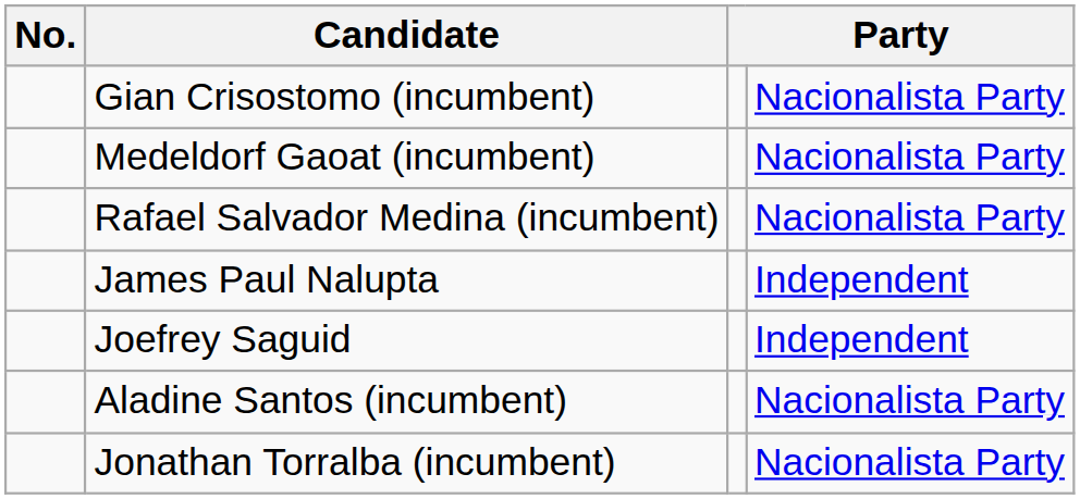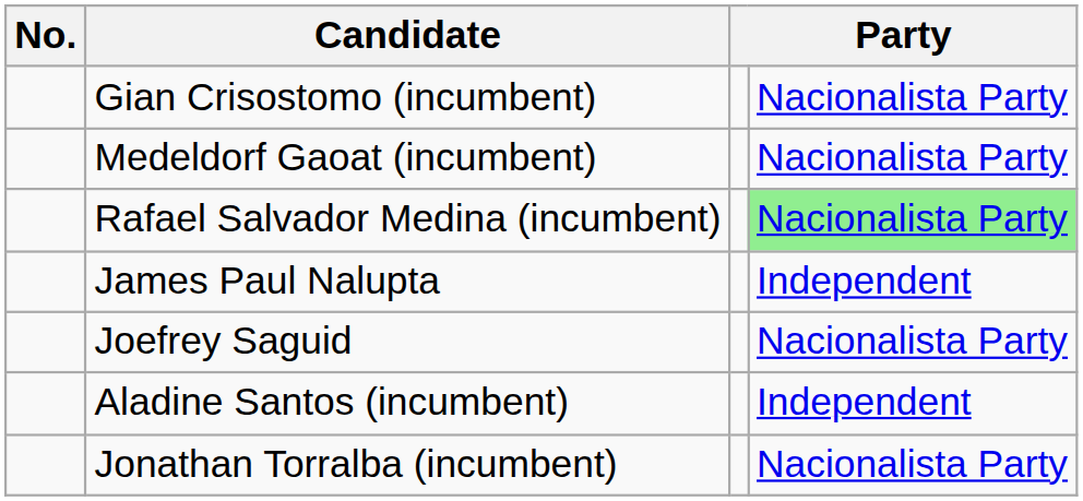Rafael Salvador Medina (incumbent) | column 4: no background -> lightgreen background
Joefrey Saguid | column 4: Independent -> Nacionalista Party
Aladine Santos (incumbent) | column 4: Nacionalista Party -> Independent
